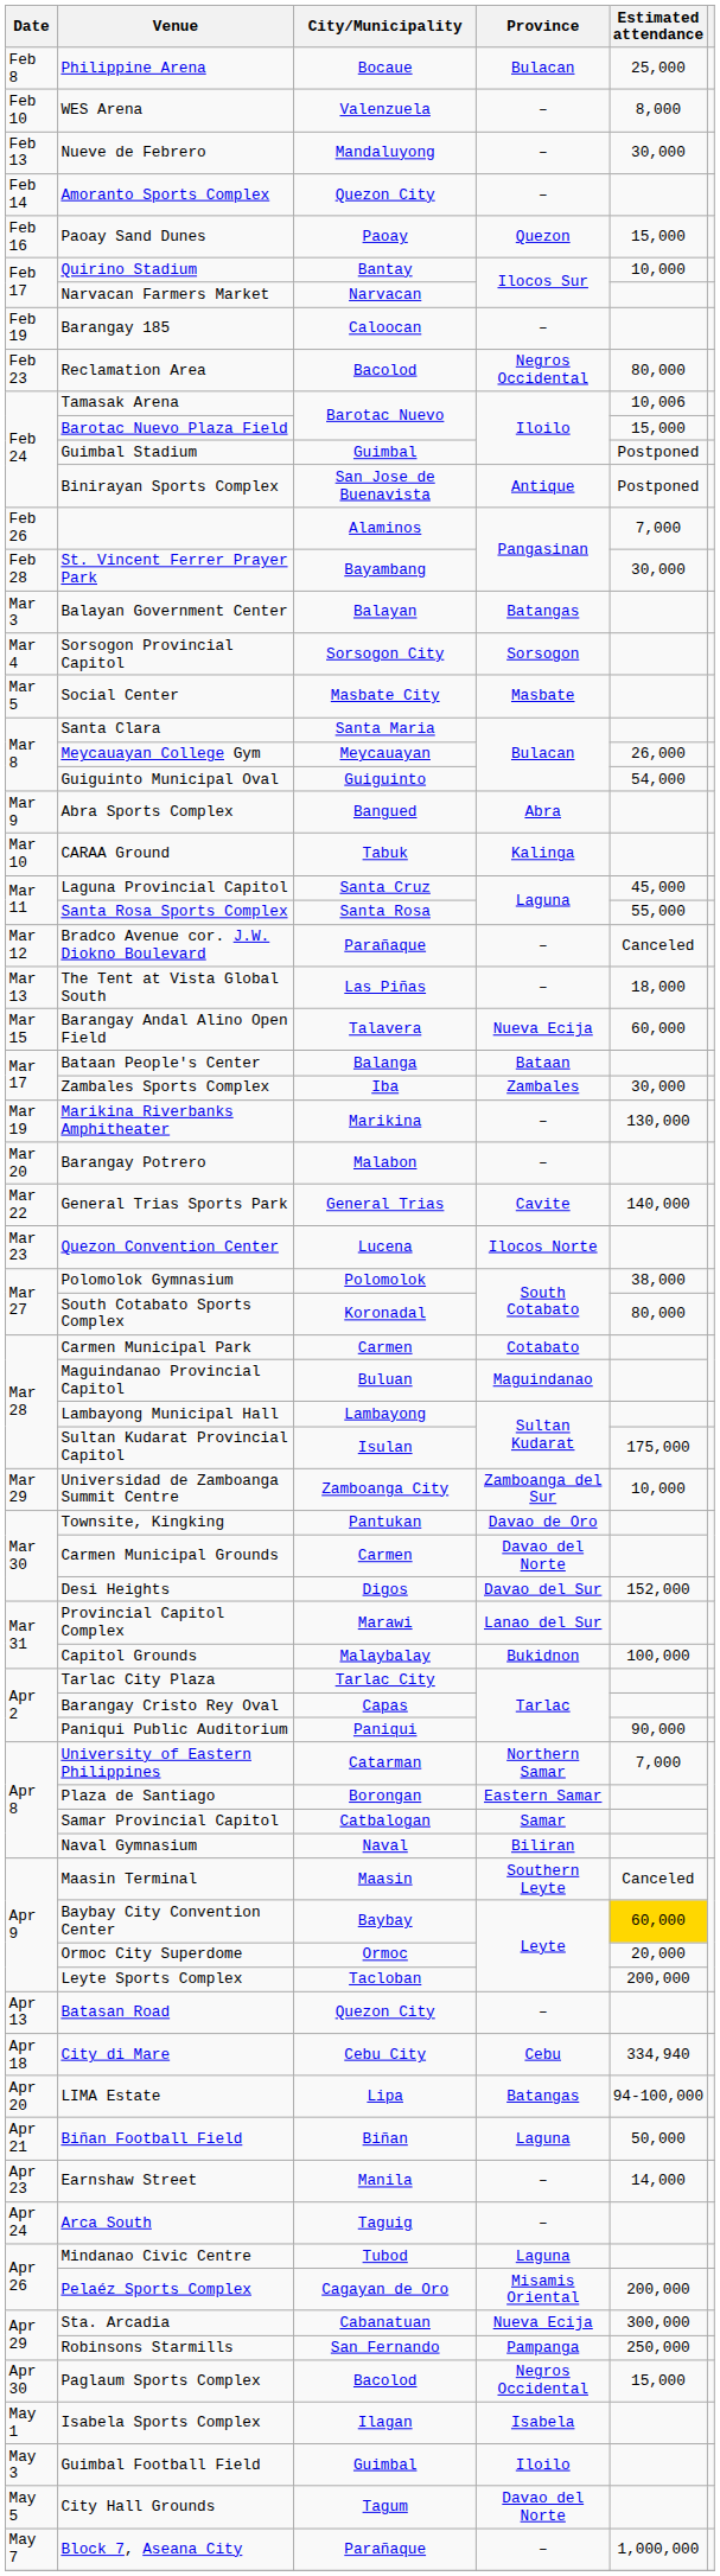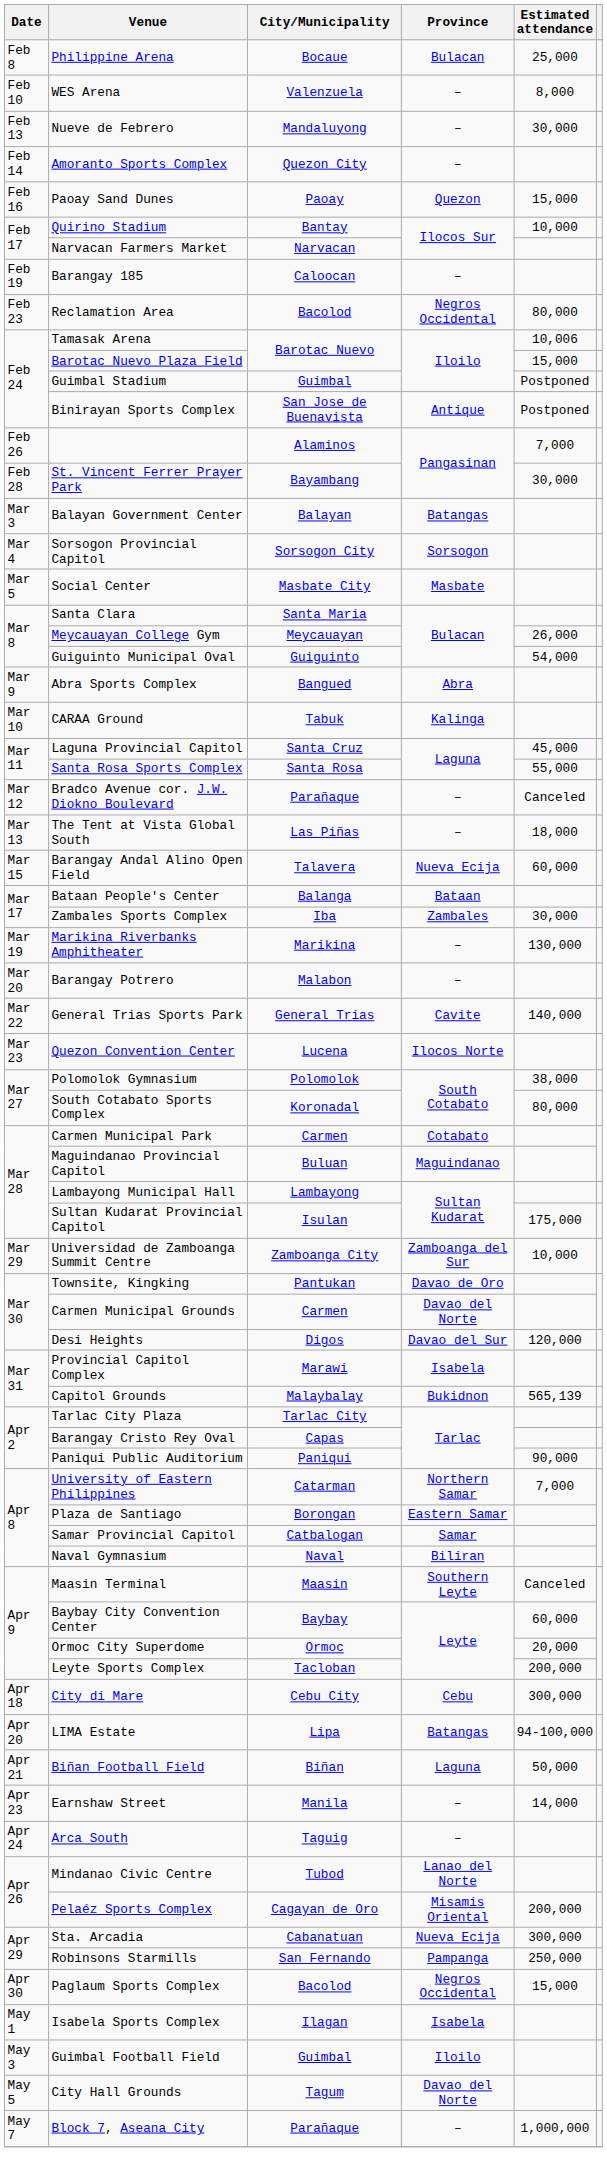Desi Heights | Estimated attendance: 152,000 -> 120,000
Provincial Capitol Complex | Province: Lanao del Sur -> Isabela
Capitol Grounds | Estimated attendance: 100,000 -> 565,139
Baybay City Convention Center | Estimated attendance: gold background -> no background
- row: Apr 13 | Batasan Road | Quezon City | –
City di Mare | Estimated attendance: 334,940 -> 300,000
Mindanao Civic Centre | Province: Laguna -> Lanao del Norte
